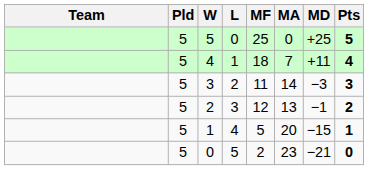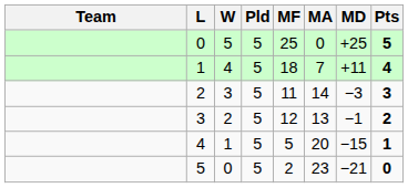columns swapped: Pld <-> L
